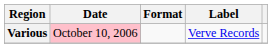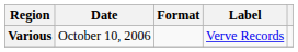Various | Date: pink background -> no background
